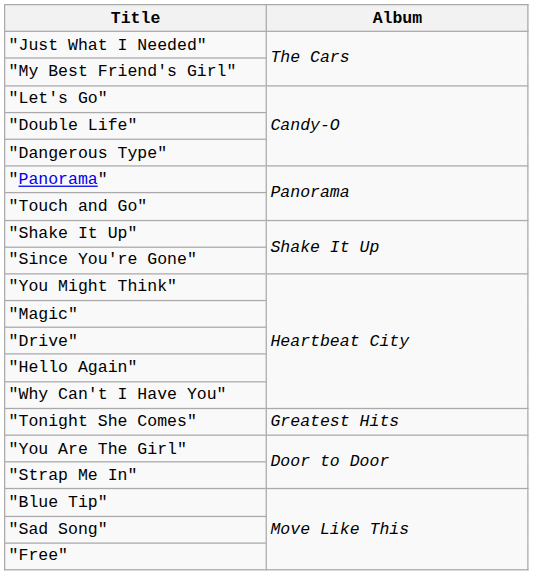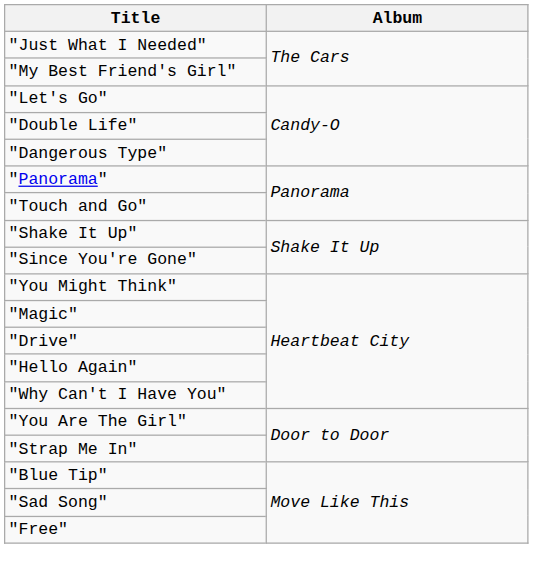- row: "Tonight She Comes" | Greatest Hits
